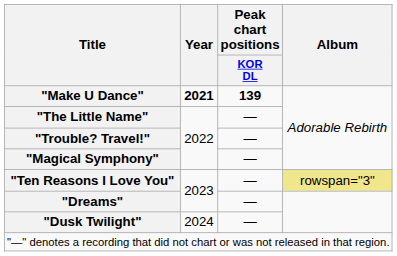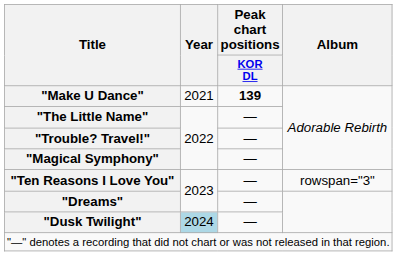"Make U Dance" | Year: bold -> normal
"Ten Reasons I Love You" | Album: khaki background -> no background
"Dusk Twilight" | Year: no background -> lightblue background
